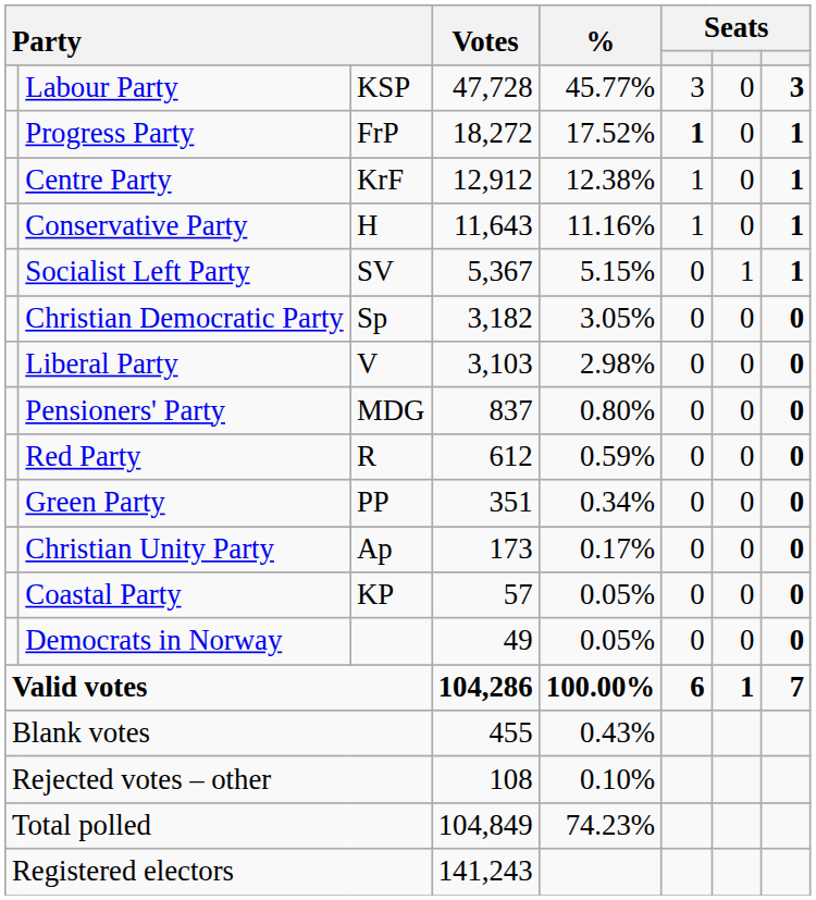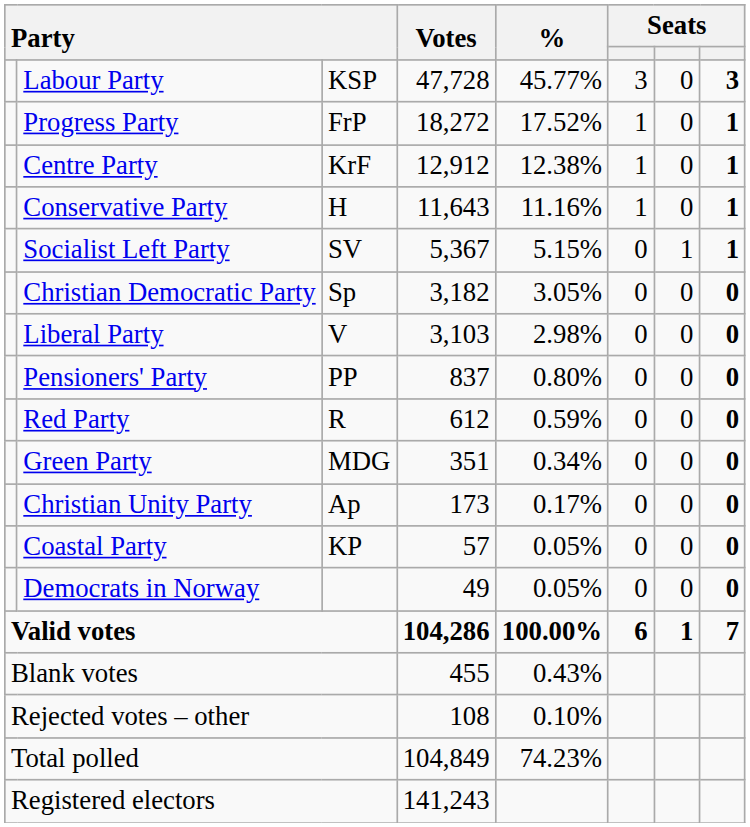Progress Party | column 6: bold -> normal
Pensioners' Party | column 3: MDG -> PP
Green Party | column 3: PP -> MDG
